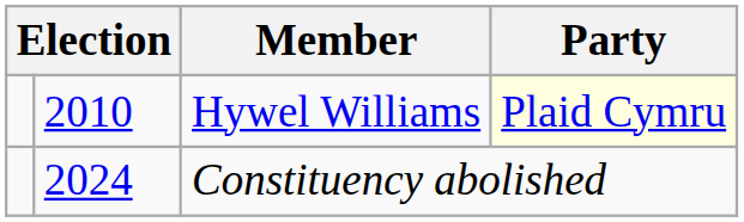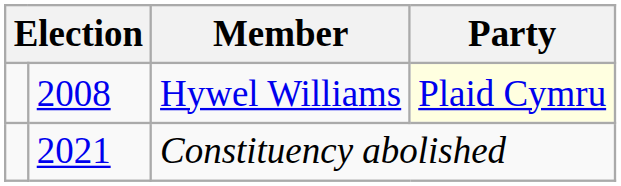Hywel Williams | column 2: 2010 -> 2008
Constituency abolished | column 2: 2024 -> 2021
